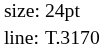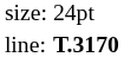line: | column 2: normal -> bold
